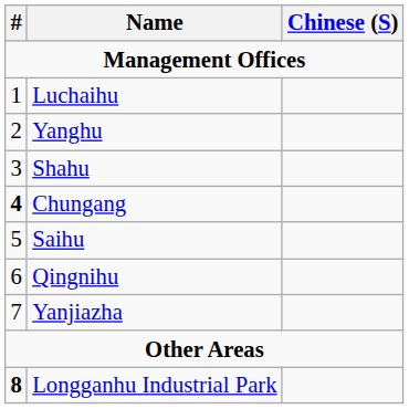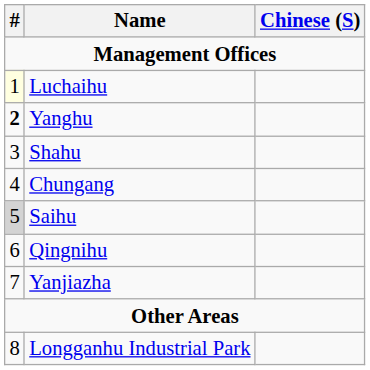Luchaihu | #: no background -> lightyellow background
Yanghu | #: normal -> bold
Chungang | #: bold -> normal
Saihu | #: no background -> lightgrey background
Longganhu Industrial Park | #: bold -> normal
